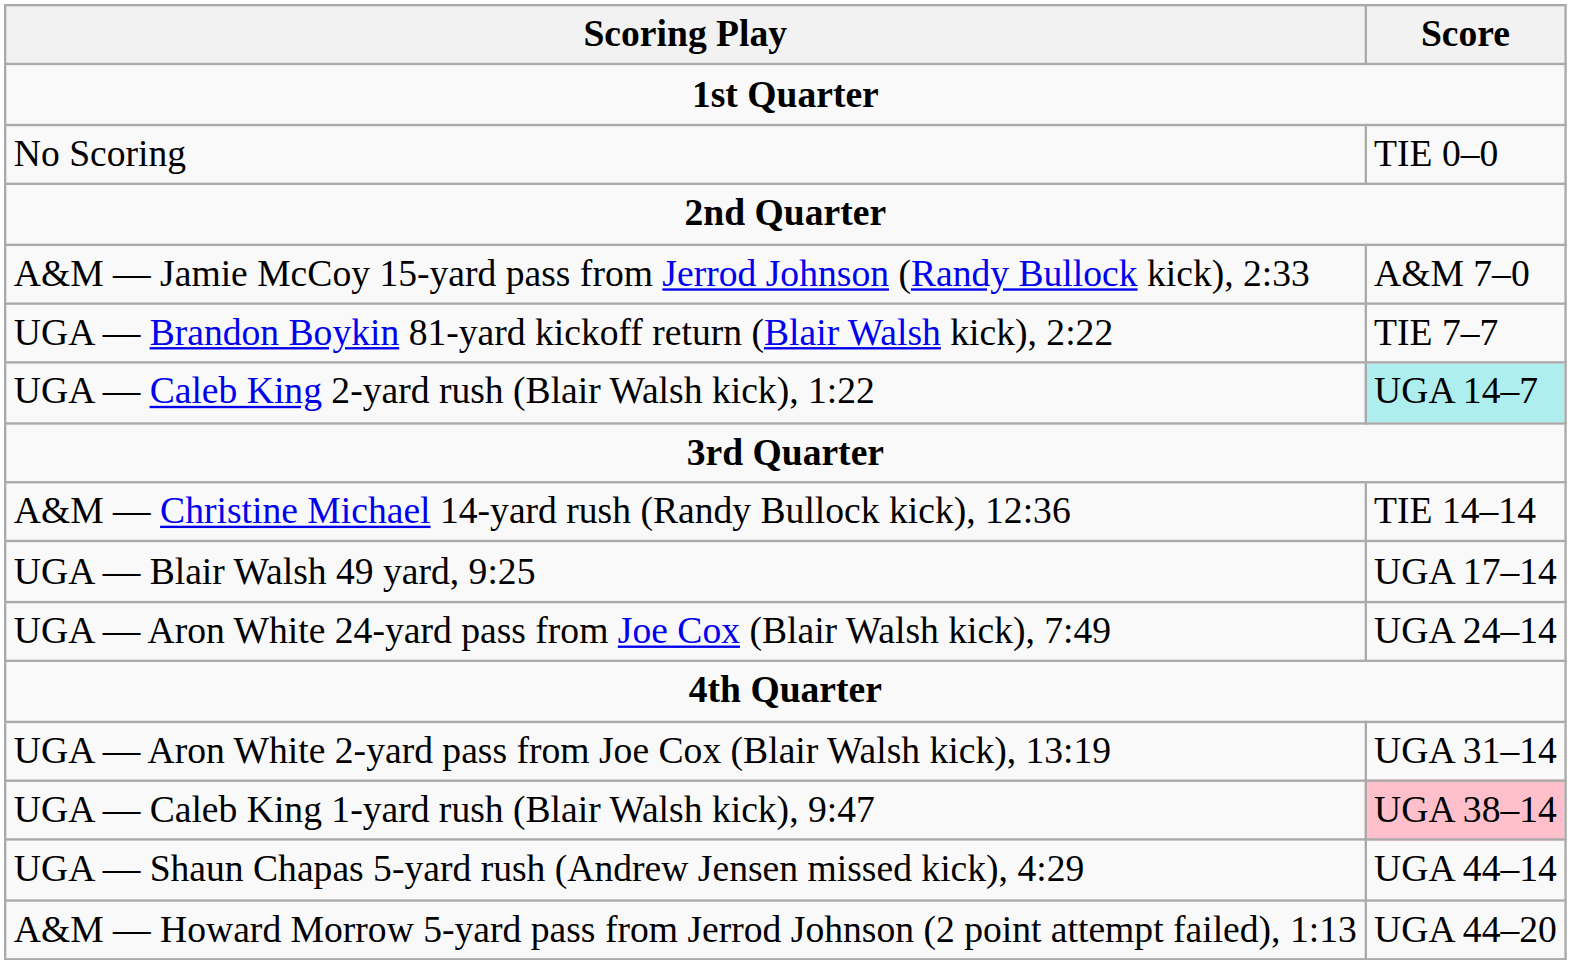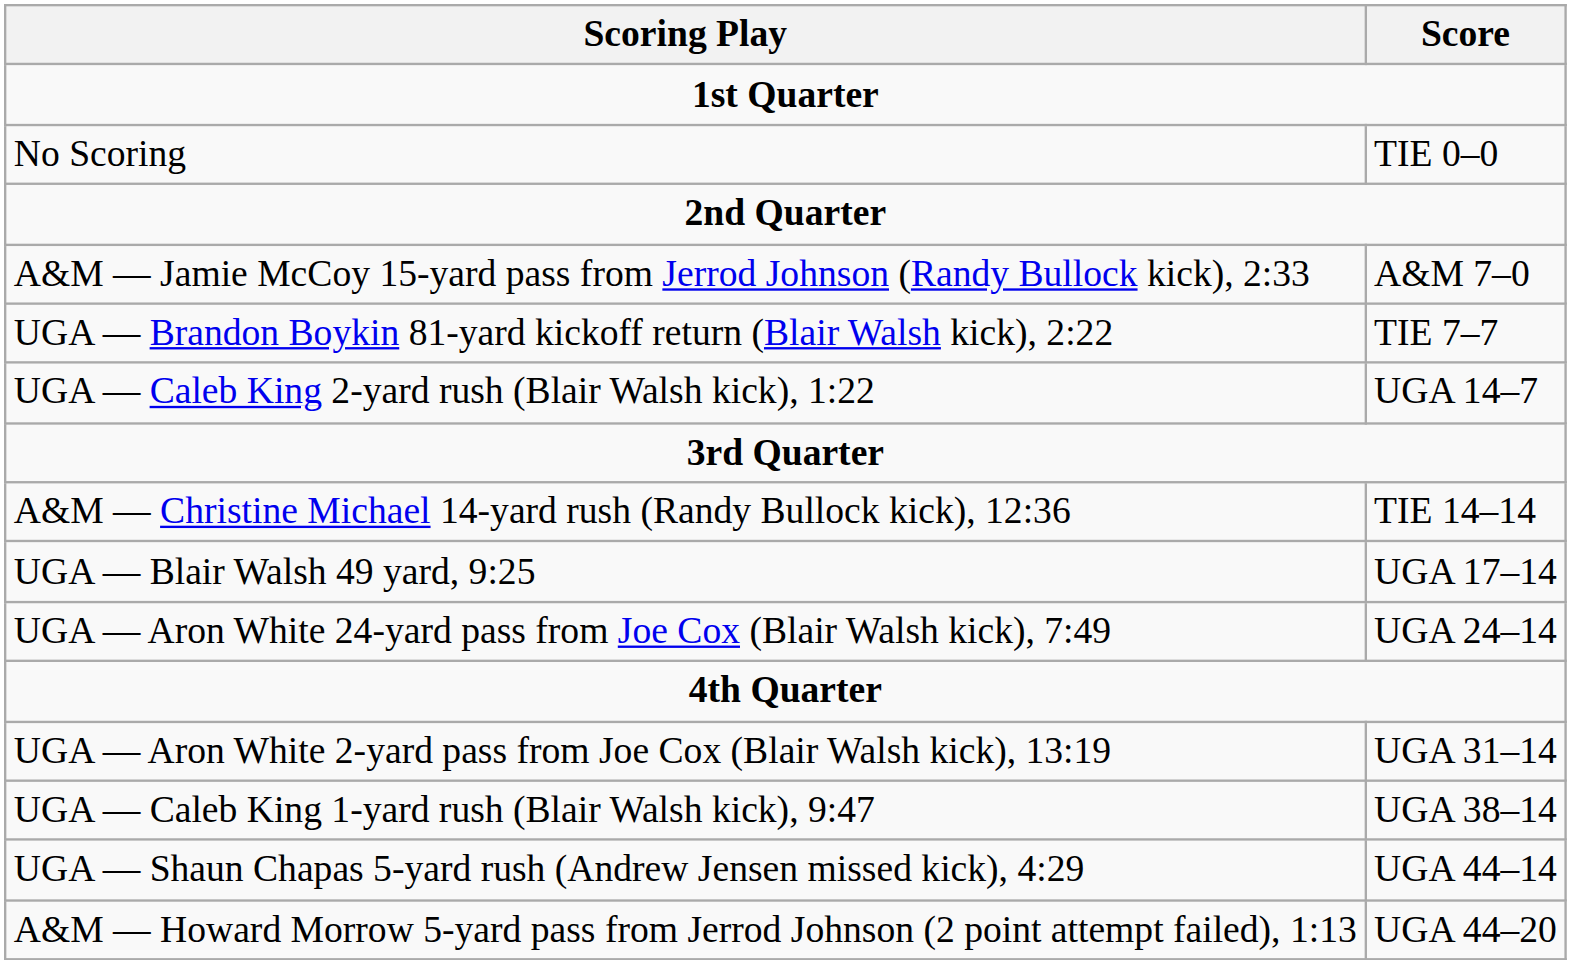UGA — Caleb King 2-yard rush (Blair Walsh kick), 1:22 | Score: paleturquoise background -> no background
UGA — Caleb King 1-yard rush (Blair Walsh kick), 9:47 | Score: pink background -> no background
